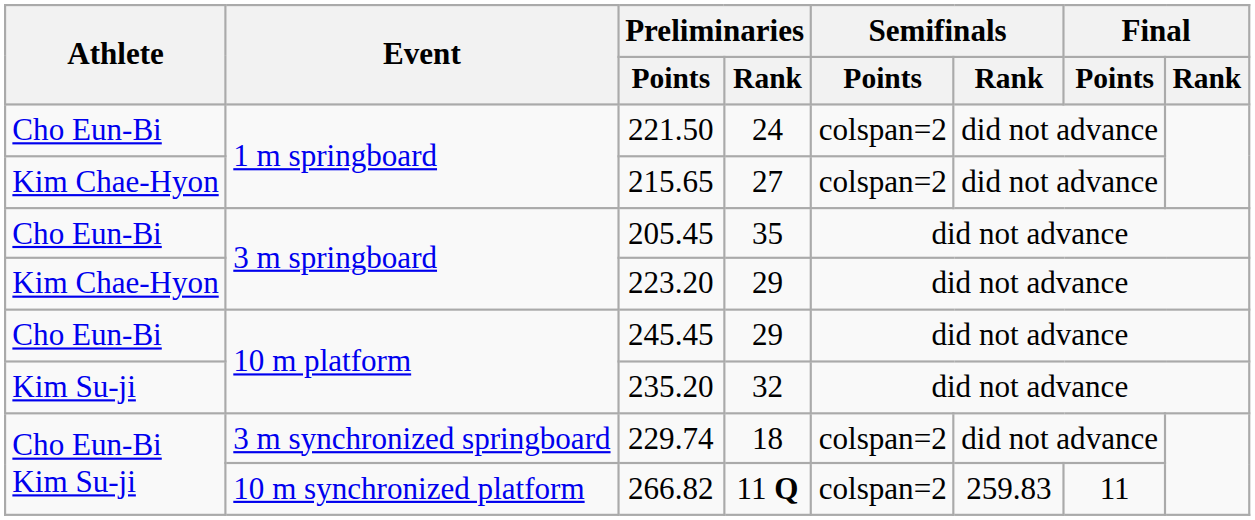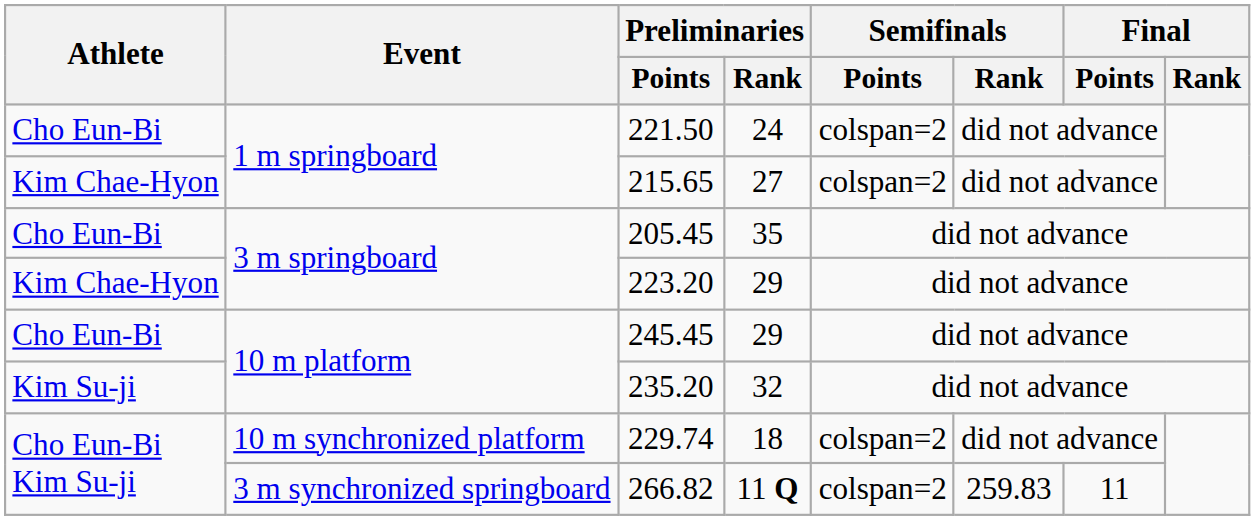229.74 | Event: 3 m synchronized springboard -> 10 m synchronized platform
266.82 | Event: 10 m synchronized platform -> 3 m synchronized springboard
